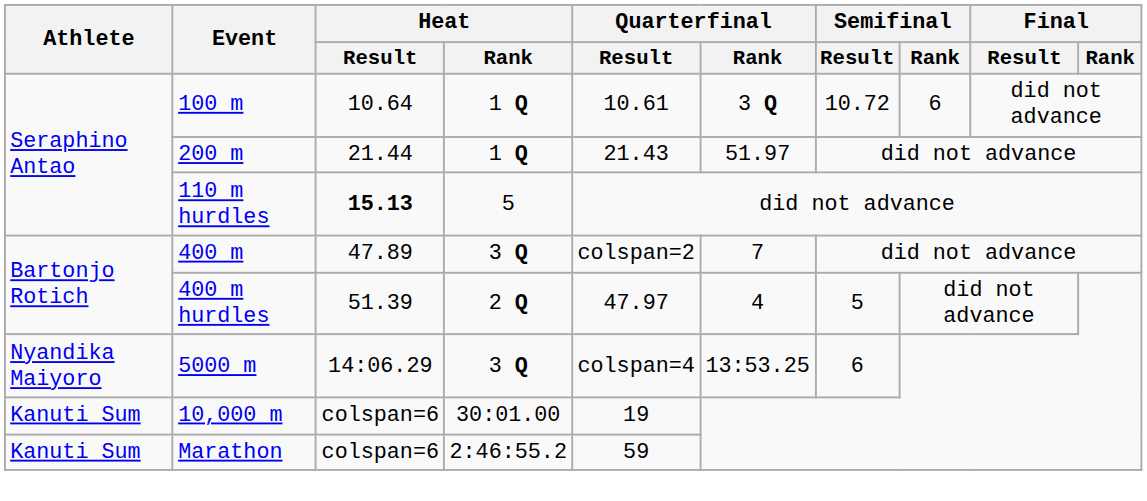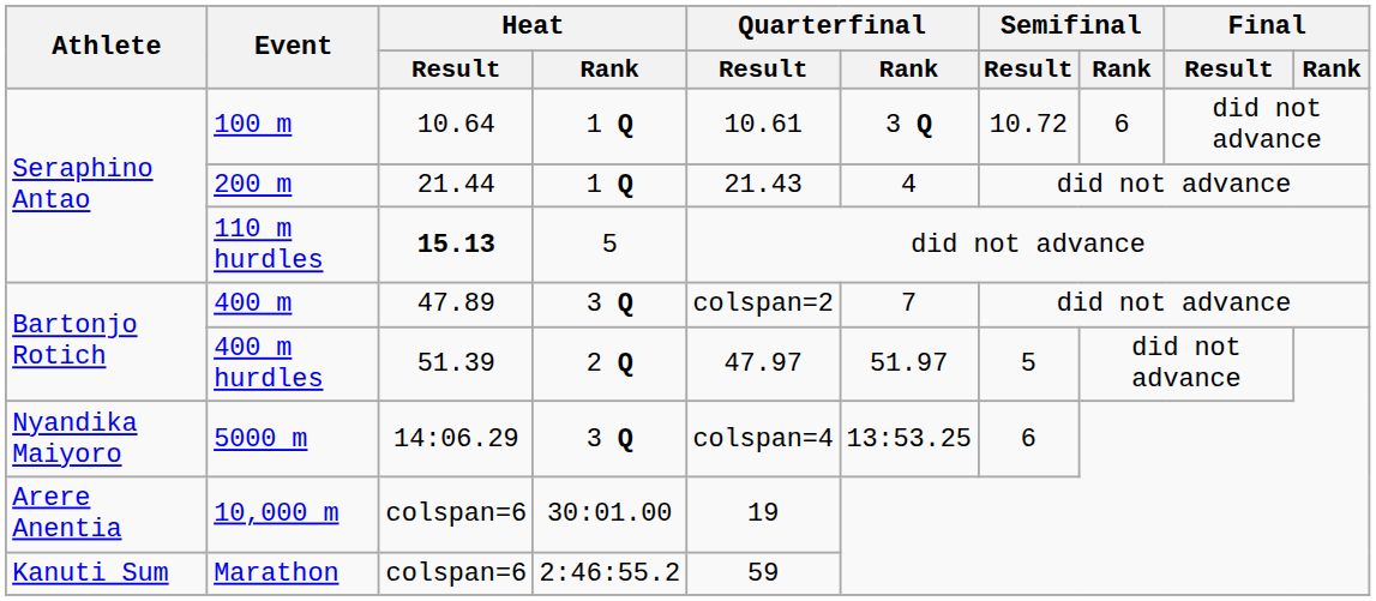200 m | Quarterfinal / Rank: 51.97 -> 4
400 m hurdles | Quarterfinal / Rank: 4 -> 51.97
10,000 m | Athlete: Kanuti Sum -> Arere Anentia
